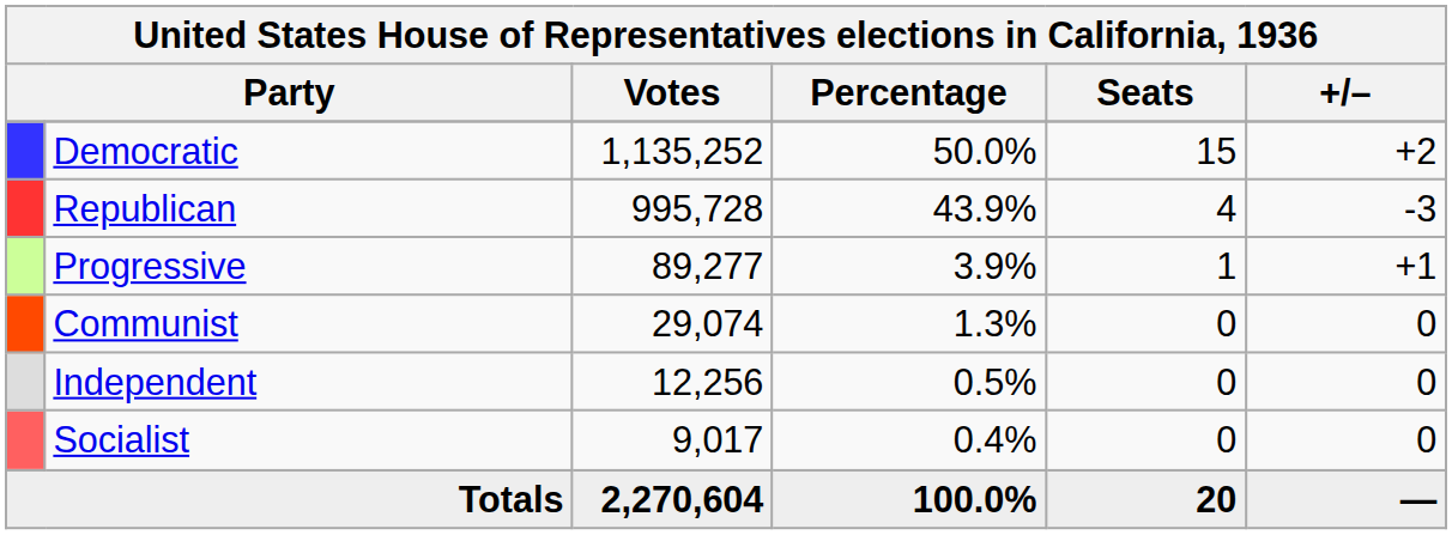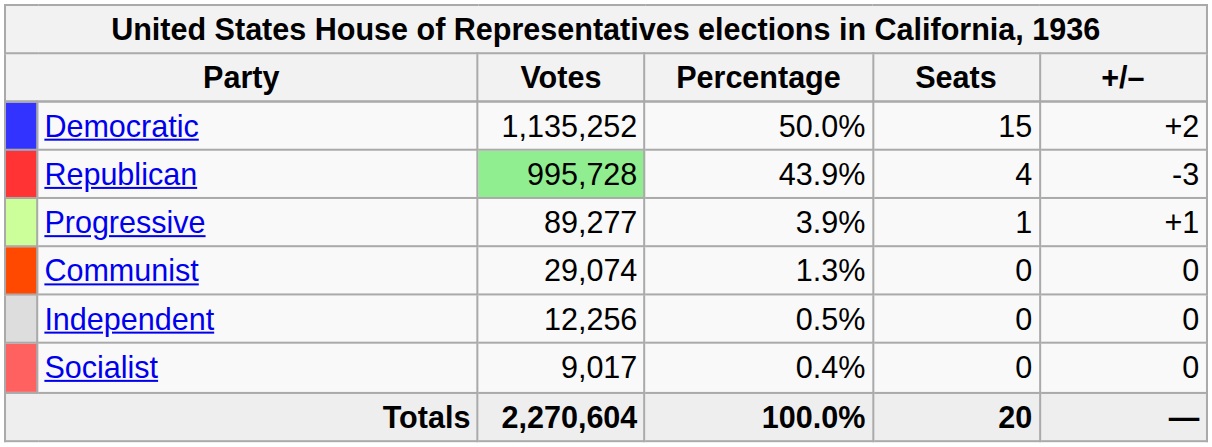Republican | Votes: no background -> lightgreen background
